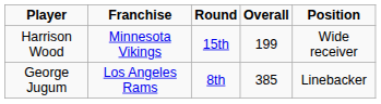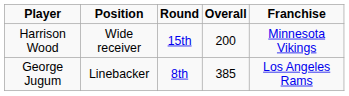columns swapped: Position <-> Franchise
Harrison Wood | Overall: 199 -> 200
